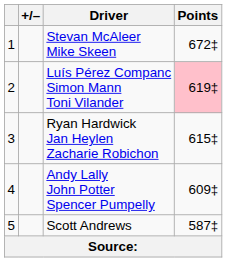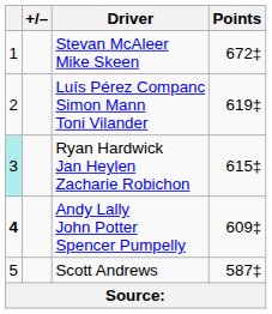Luís Pérez Companc Simon Mann Toni Vilander | Points: pink background -> no background
Ryan Hardwick Jan Heylen Zacharie Robichon | column 1: no background -> paleturquoise background
Andy Lally John Potter Spencer Pumpelly | column 1: normal -> bold
